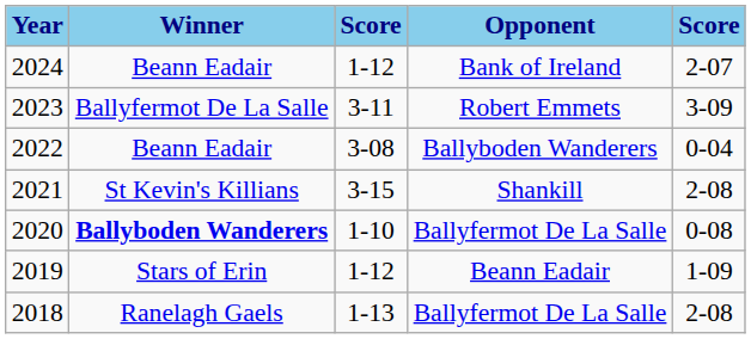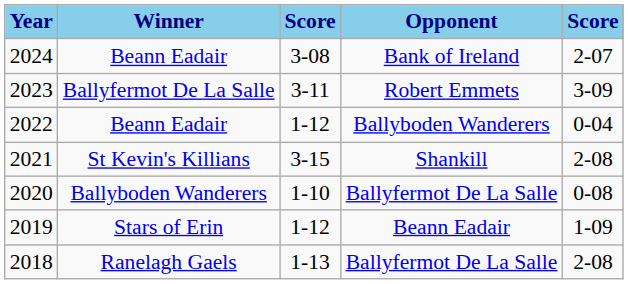2024 | column 3: 1-12 -> 3-08
2022 | column 3: 3-08 -> 1-12
2020 | Winner: bold -> normal
